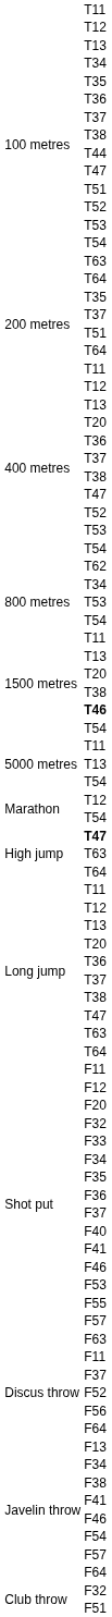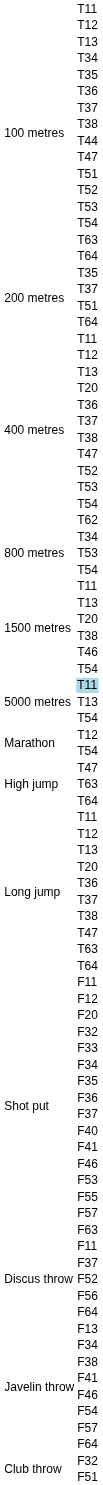T46 | column 2: bold -> normal
5000 metres / T11 | column 2: no background -> lightblue background
High jump / T47 | column 2: bold -> normal
